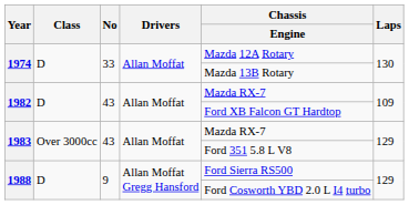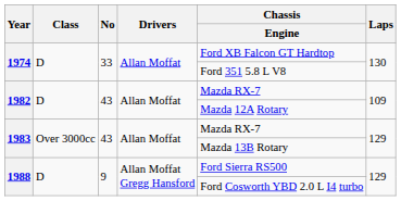row 3 | Chassis / Engine: Mazda 12A Rotary -> Ford XB Falcon GT Hardtop
row 4 | Chassis / Engine: Mazda 13B Rotary -> Ford 351 5.8 L V8
row 6 | Chassis / Engine: Ford XB Falcon GT Hardtop -> Mazda 12A Rotary
row 8 | Chassis / Engine: Ford 351 5.8 L V8 -> Mazda 13B Rotary
